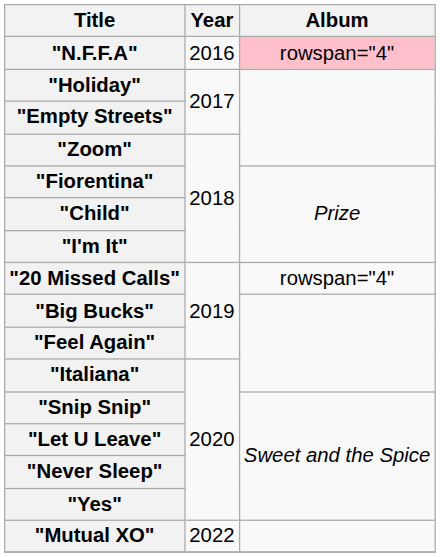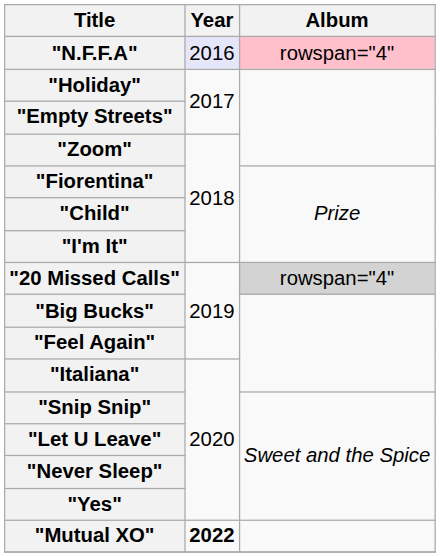"N.F.F.A" | Year: no background -> lavender background
"20 Missed Calls" | Album: no background -> lightgrey background
"Mutual XO" | Year: normal -> bold
